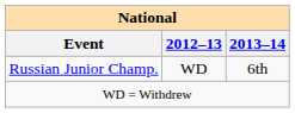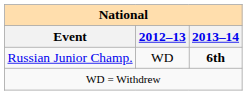Russian Junior Champ. | 2013–14: normal -> bold
